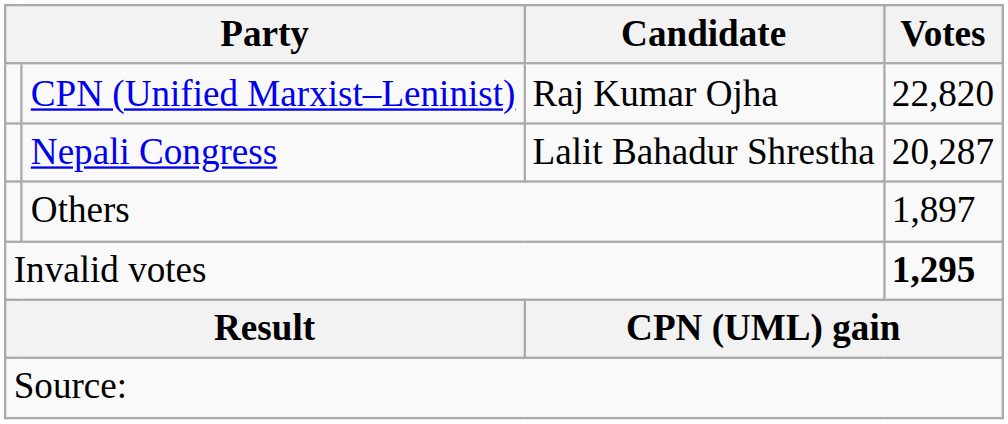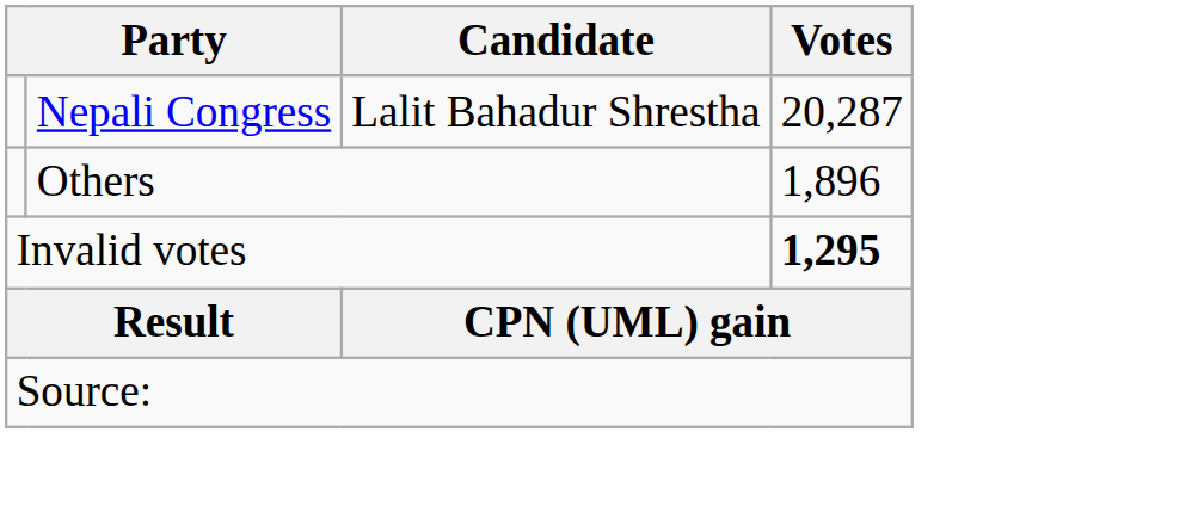- row: CPN (Unified Marxist–Leninist) | Raj Kumar Ojha | 22,820
Others | Votes: 1,897 -> 1,896
